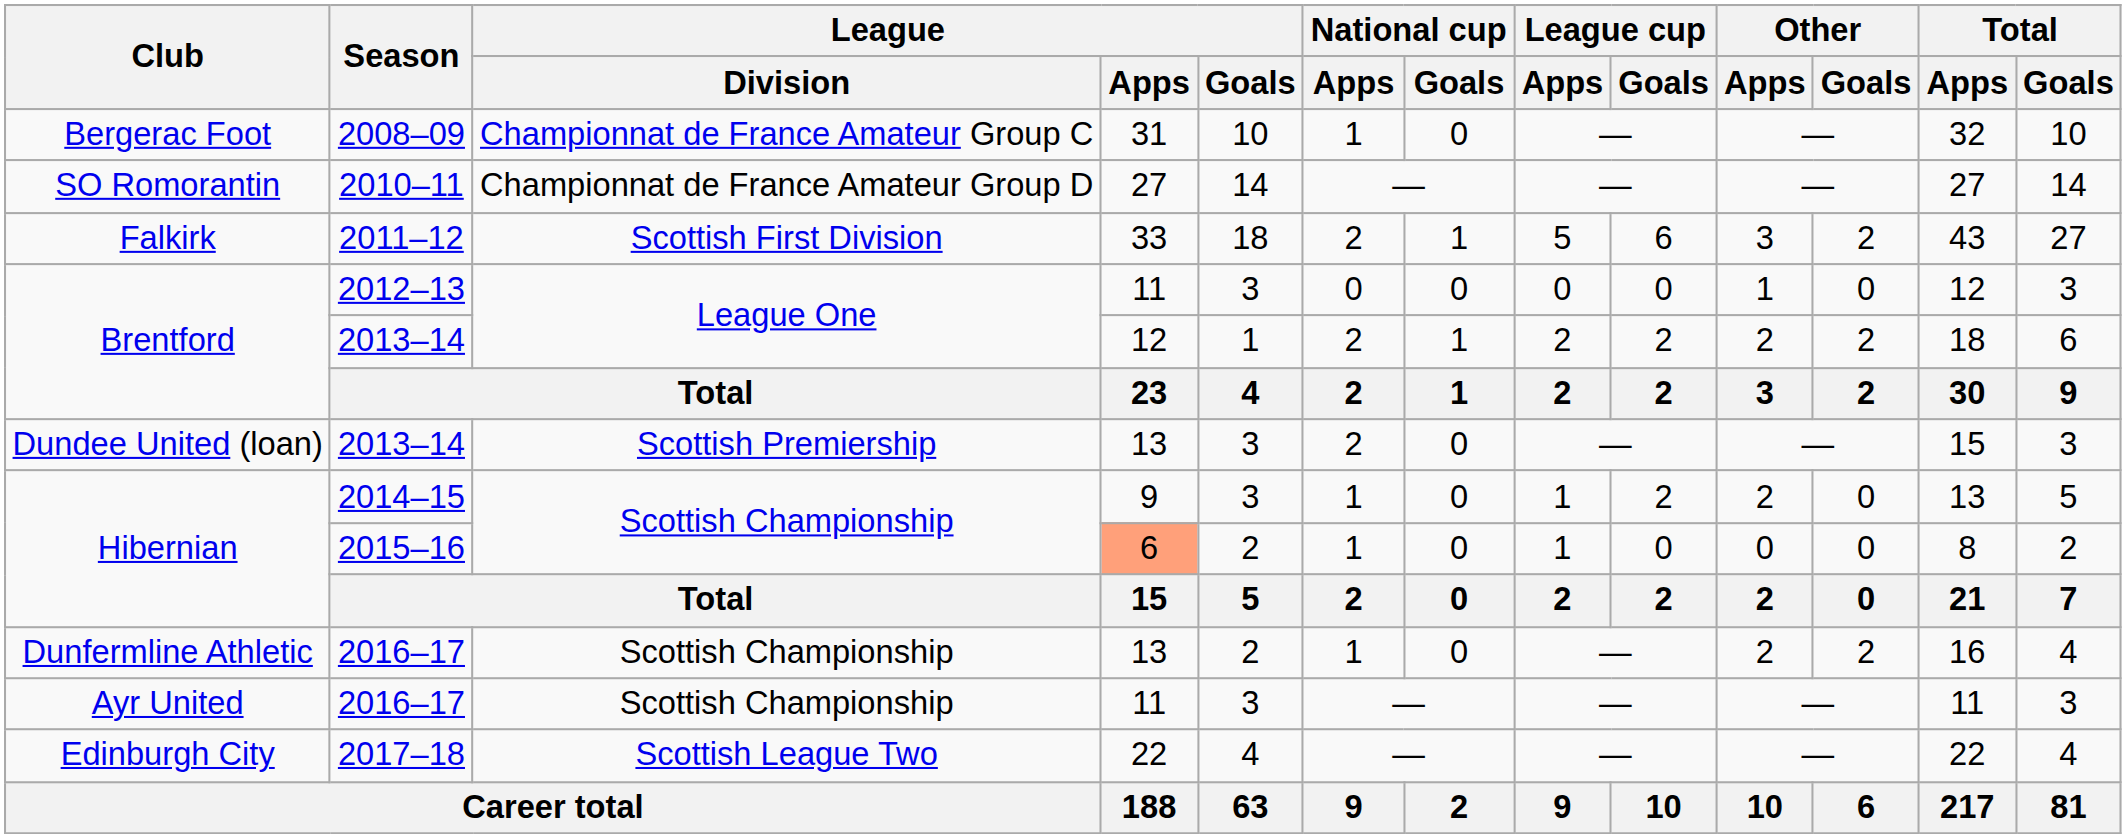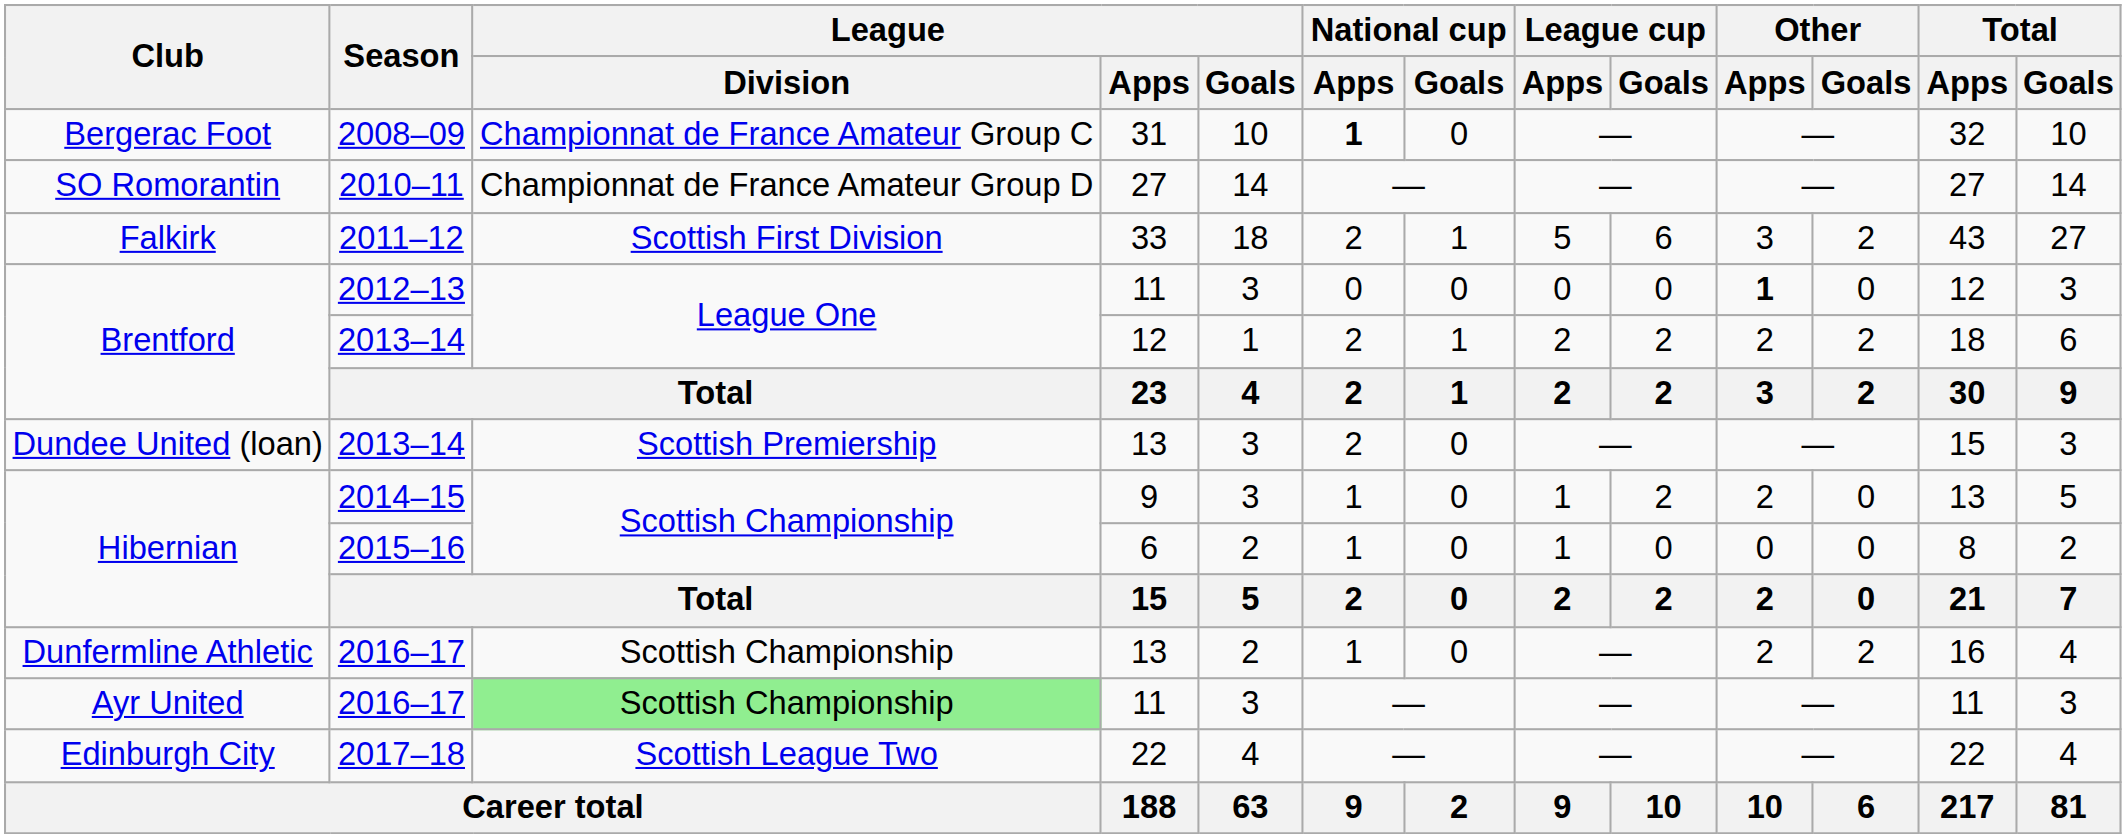Bergerac Foot | National cup / Apps: normal -> bold
Brentford / 2012–13 | Other / Apps: normal -> bold
Hibernian / 2015–16 | League / Apps: lightsalmon background -> no background
Ayr United | League / Division: no background -> lightgreen background
